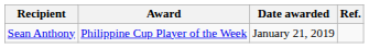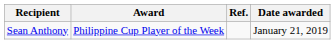columns swapped: Date awarded <-> Ref.
